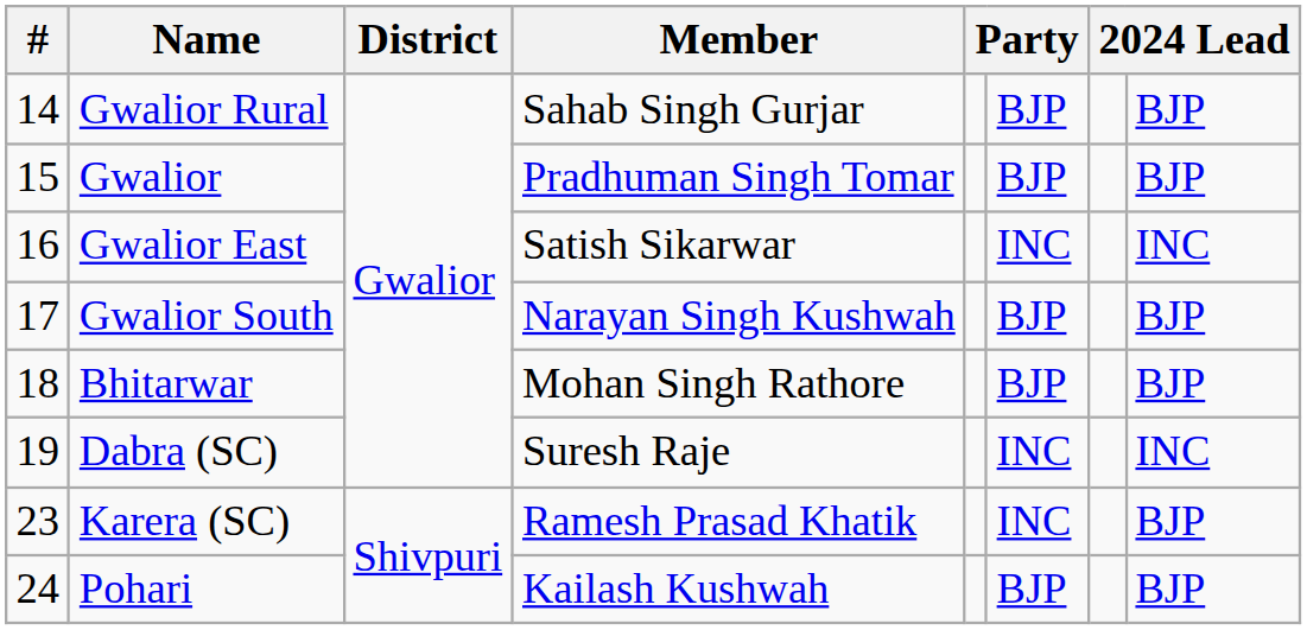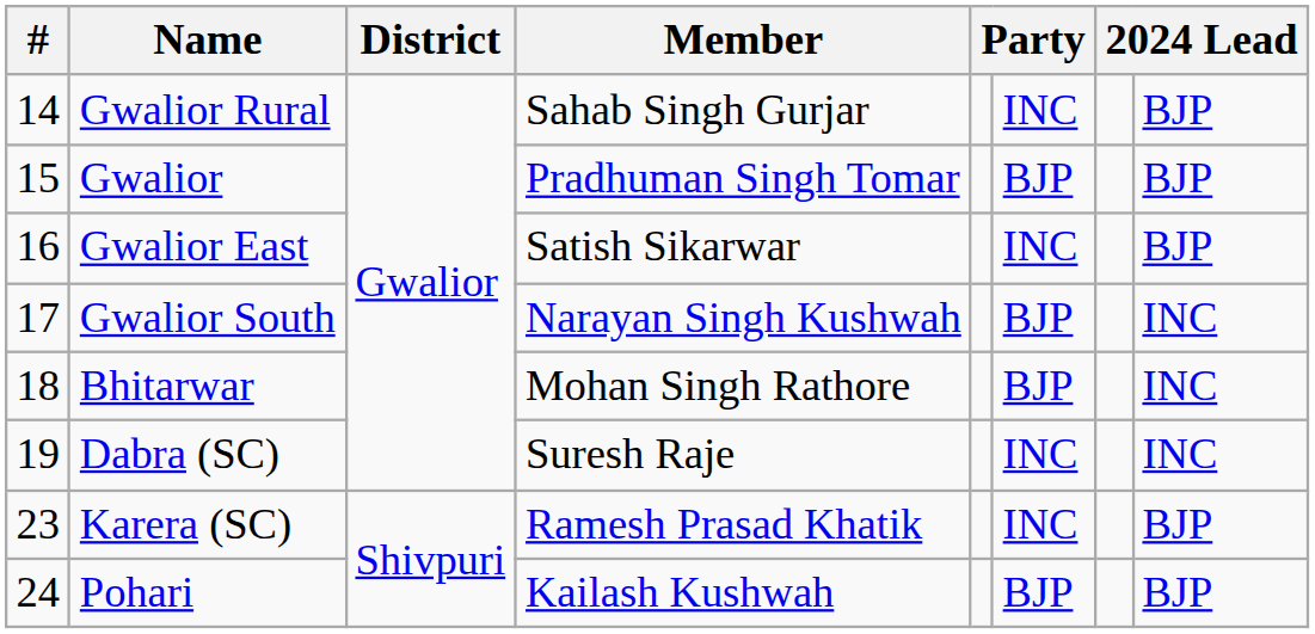Gwalior Rural | column 6: BJP -> INC
Gwalior East | column 8: INC -> BJP
Gwalior South | column 8: BJP -> INC
Bhitarwar | column 8: BJP -> INC
